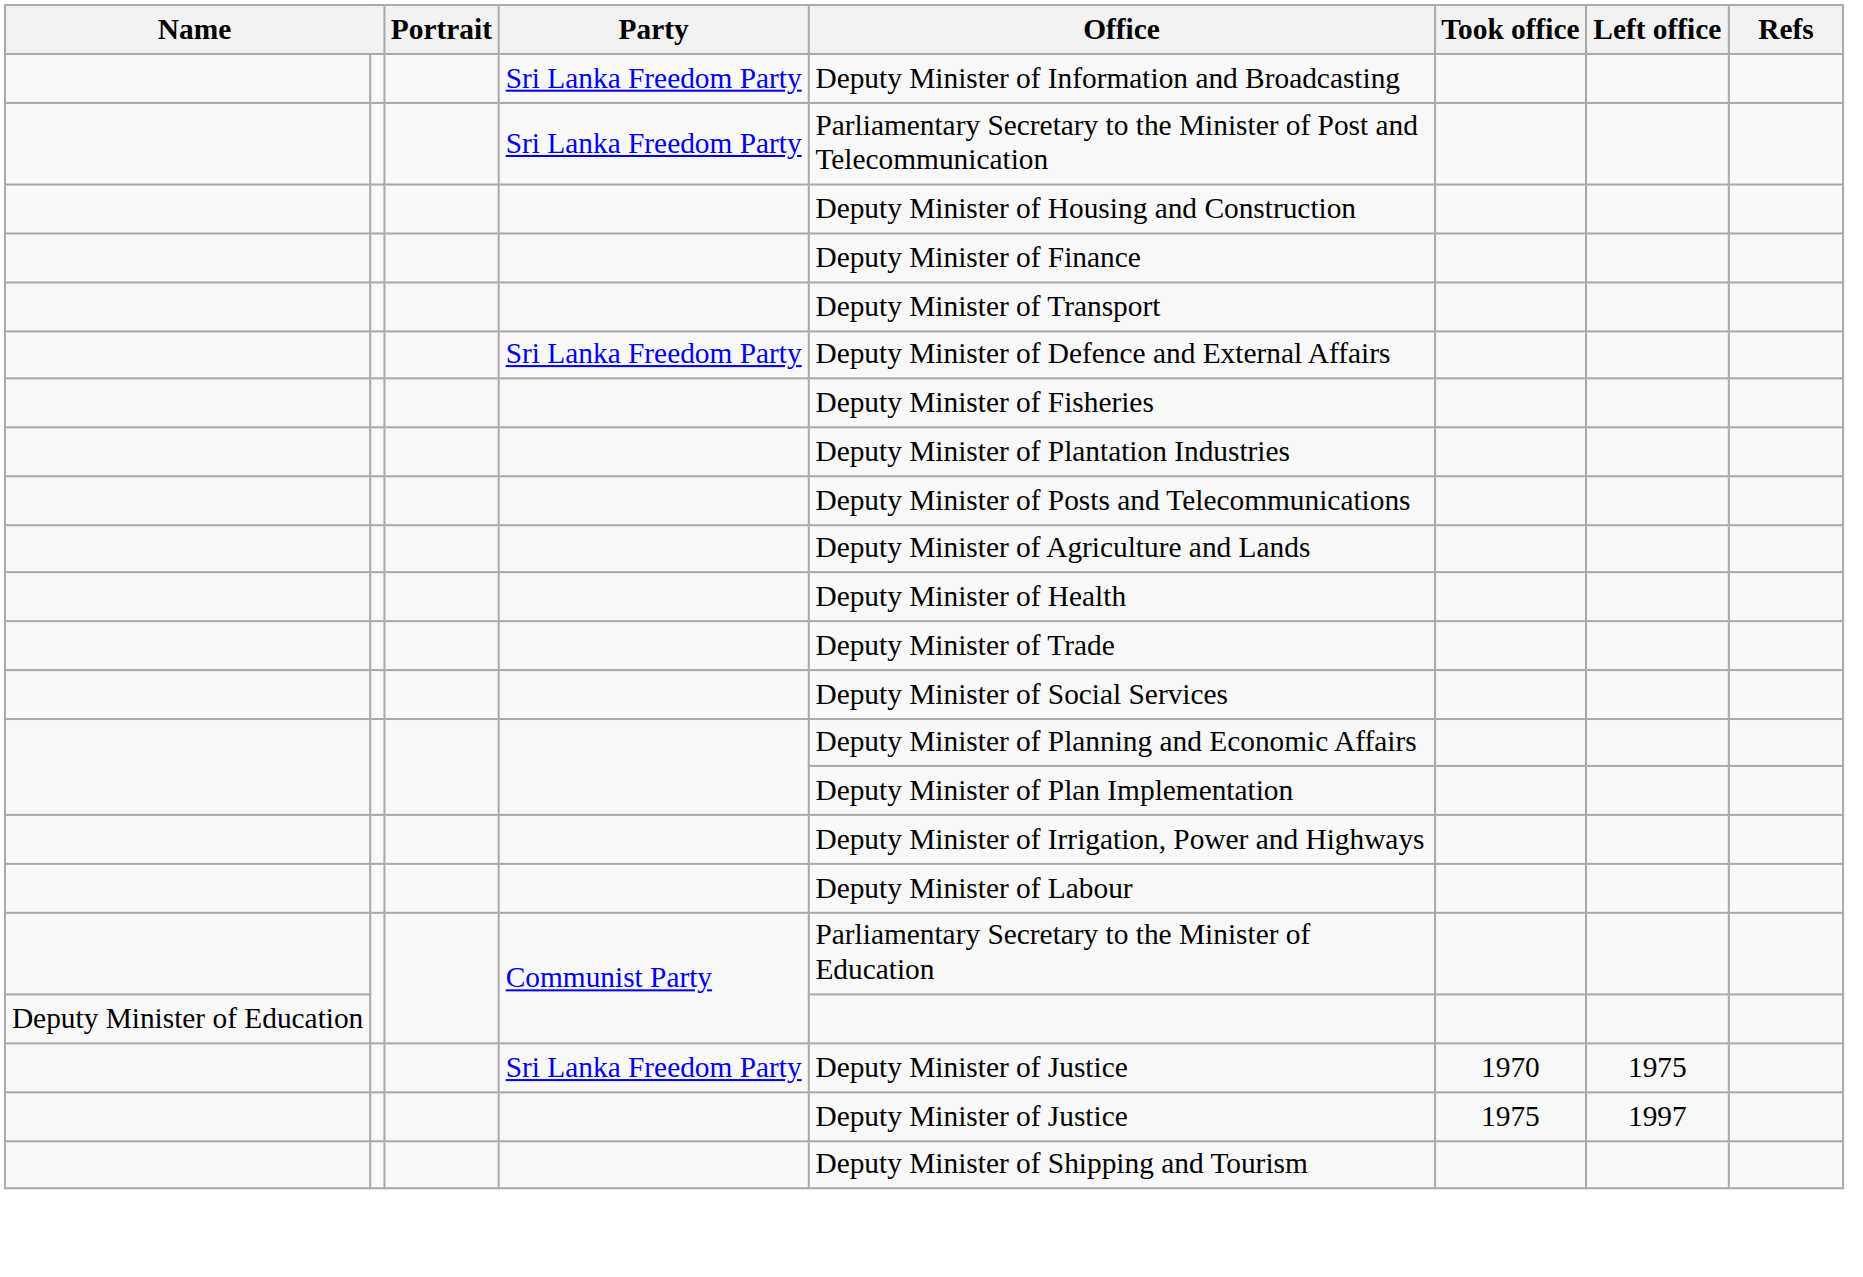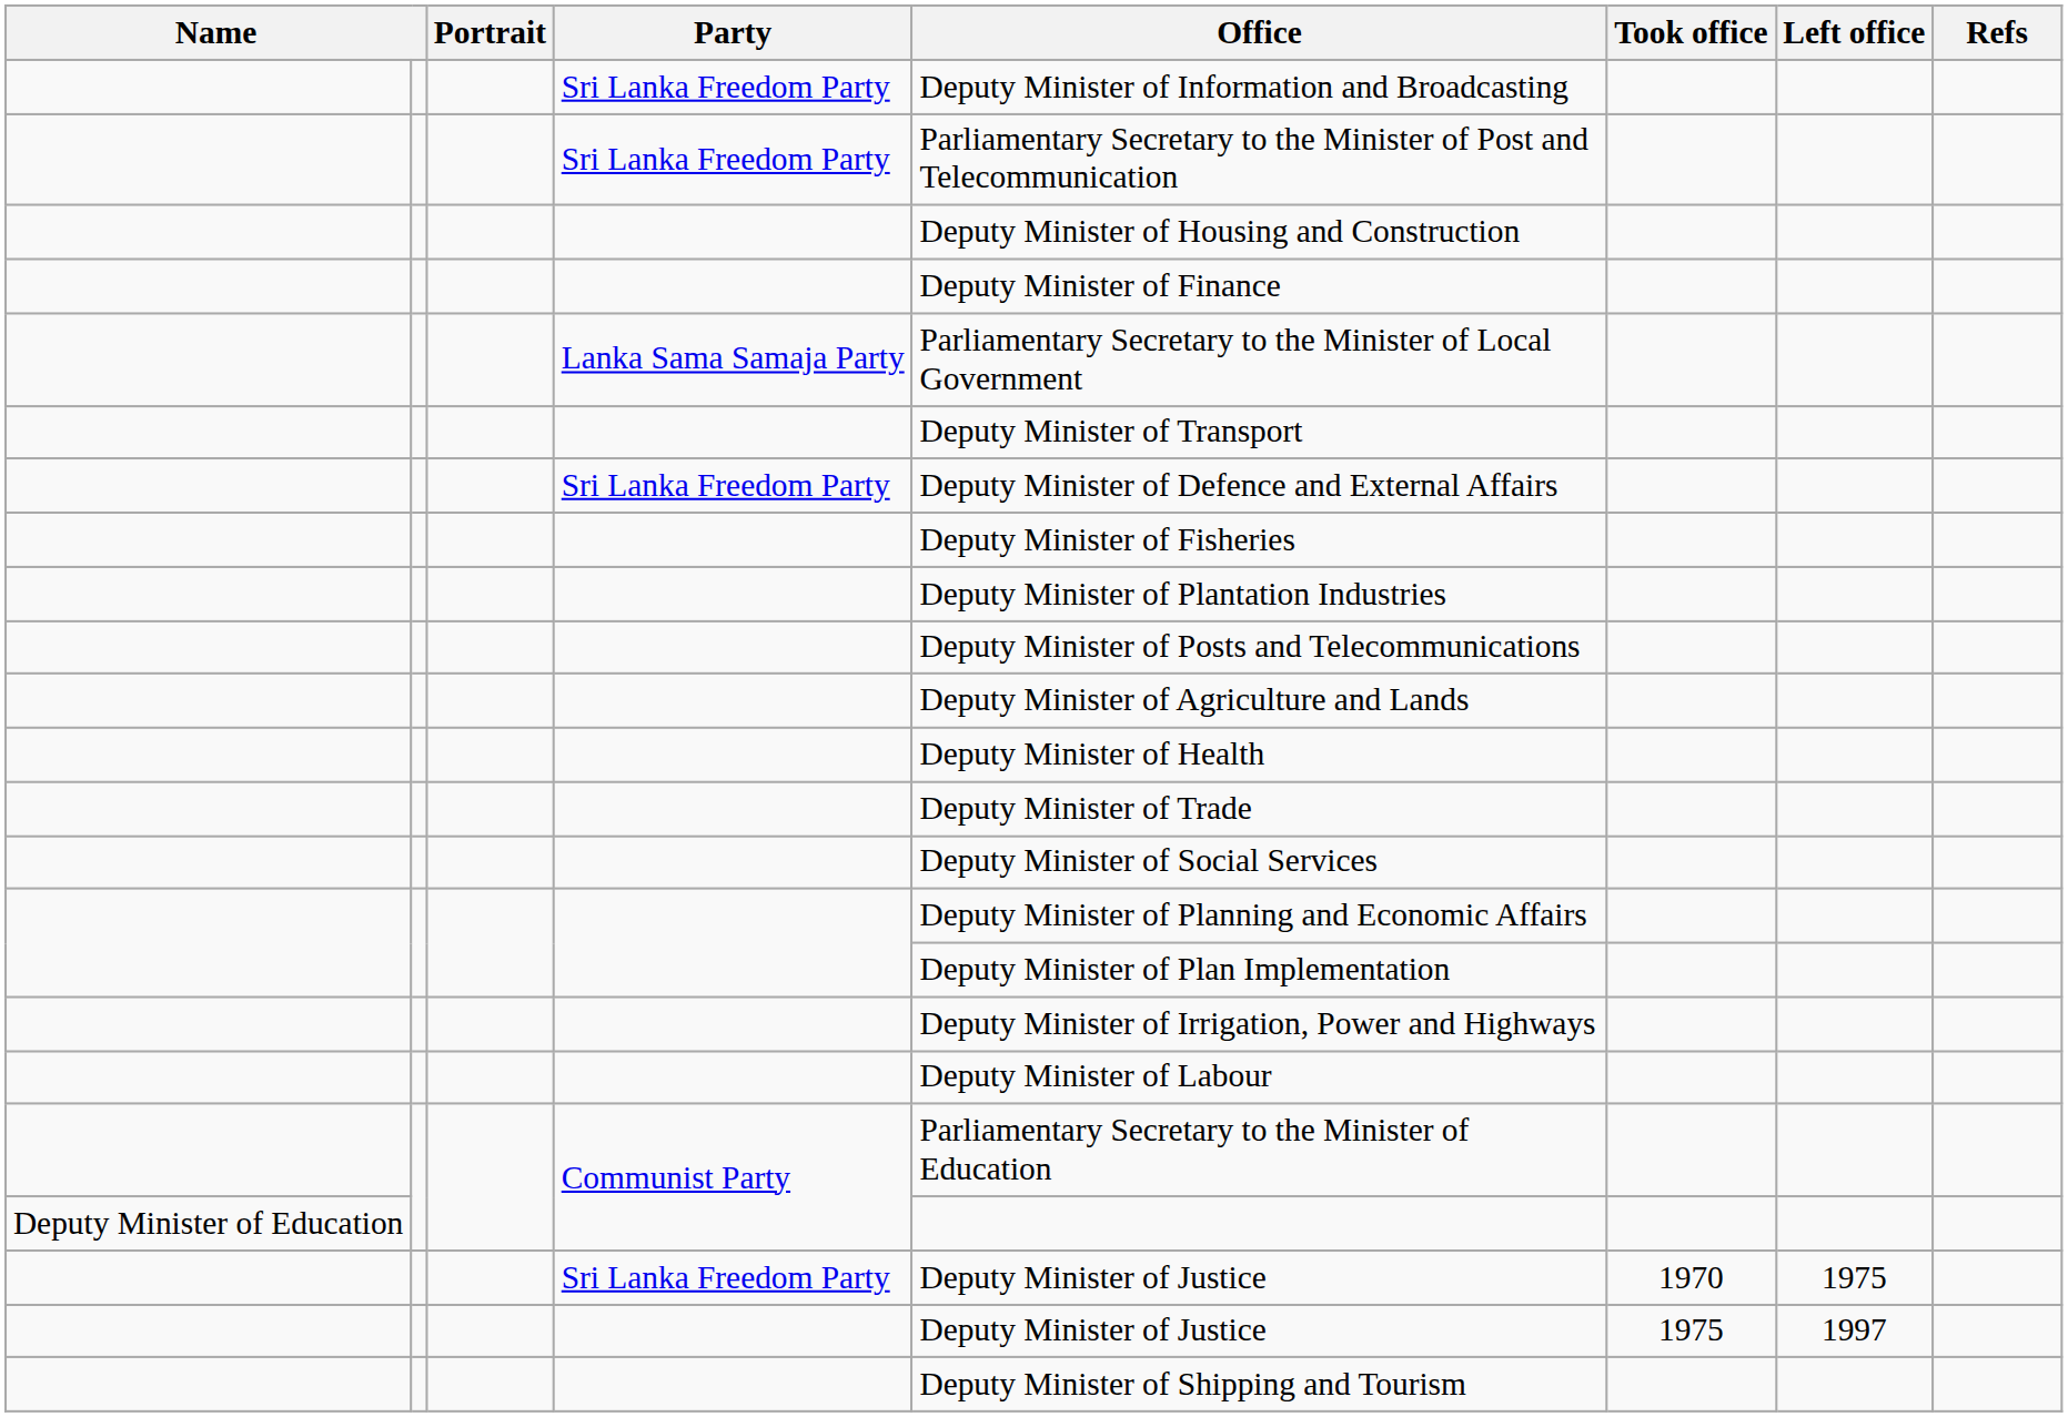+ row: Lanka Sama Samaja Party | Parliamentary Secretary to the Minister of Local Government
